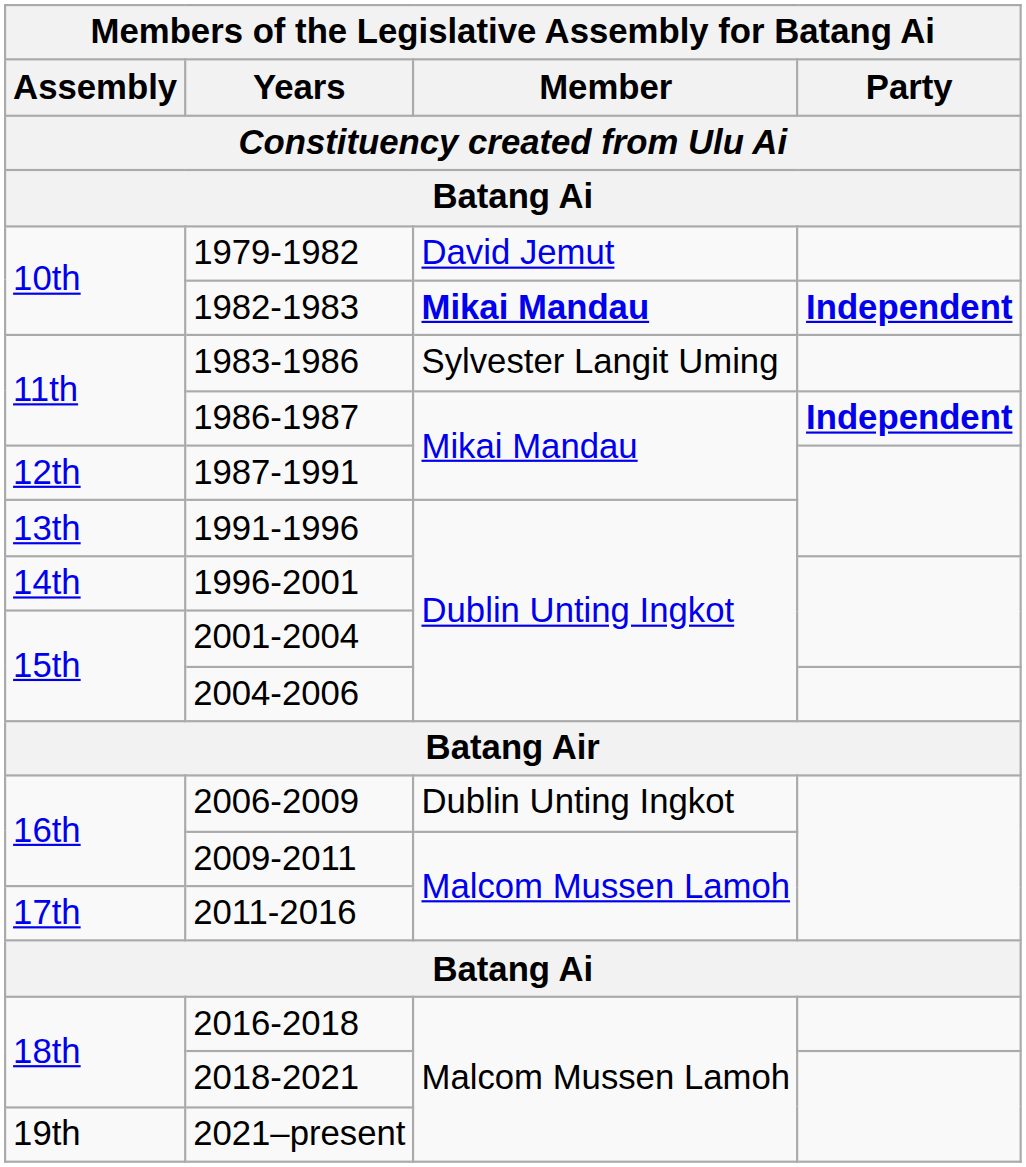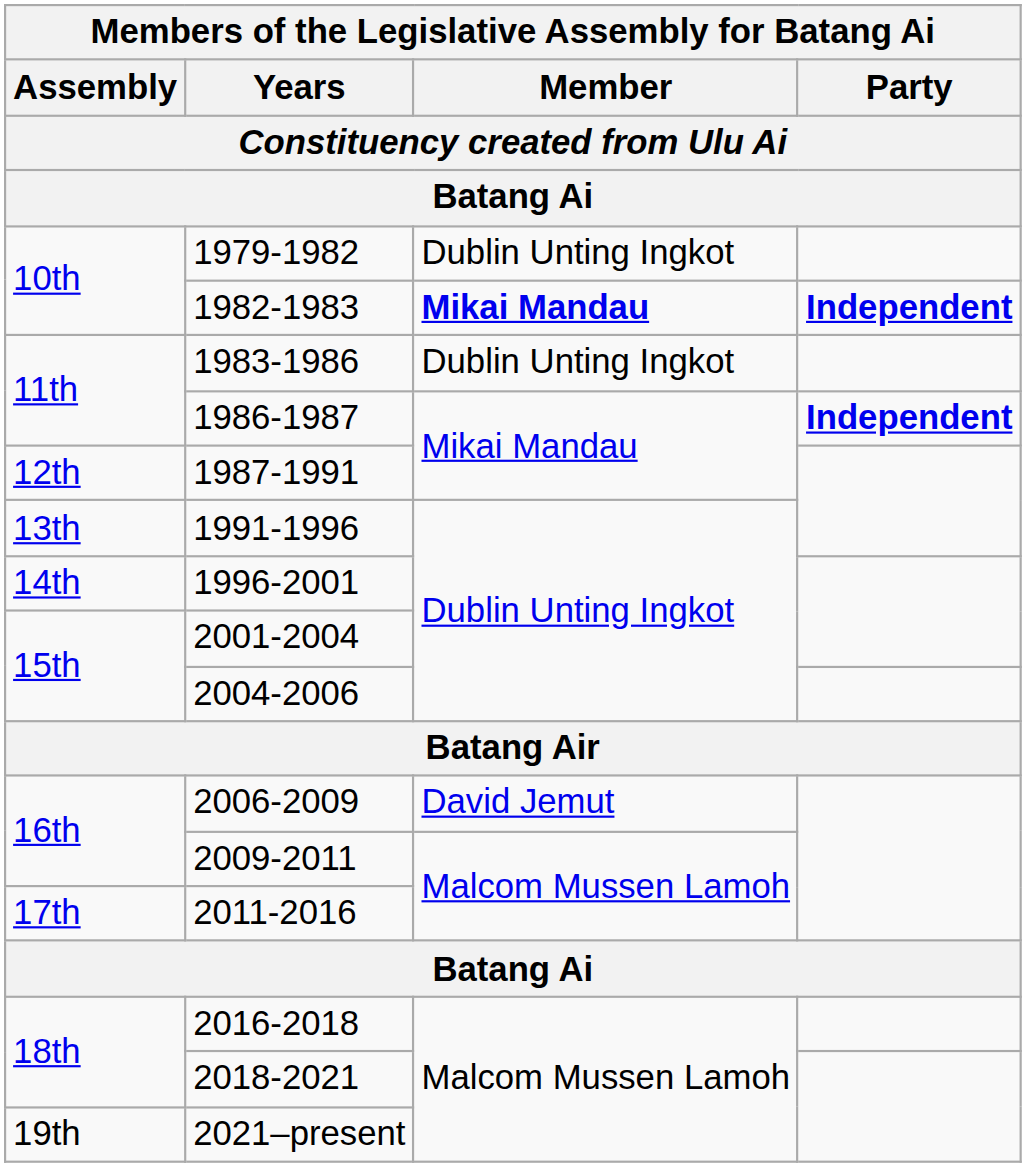1979-1982 | Member: David Jemut -> Dublin Unting Ingkot
1983-1986 | Member: Sylvester Langit Uming -> Dublin Unting Ingkot
2006-2009 | Member: Dublin Unting Ingkot -> David Jemut
